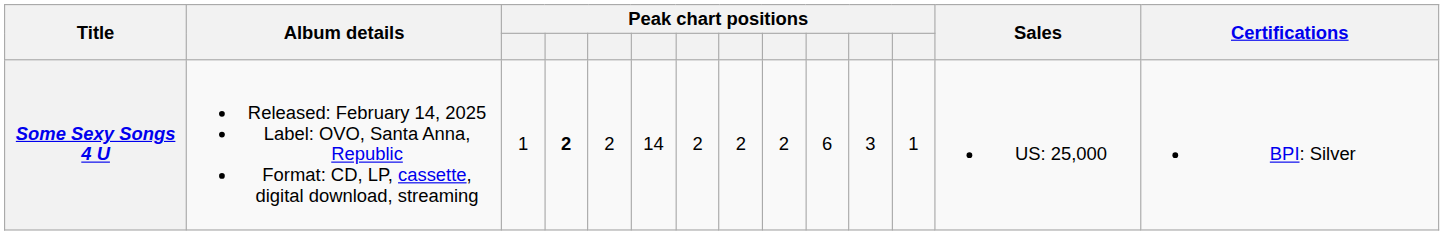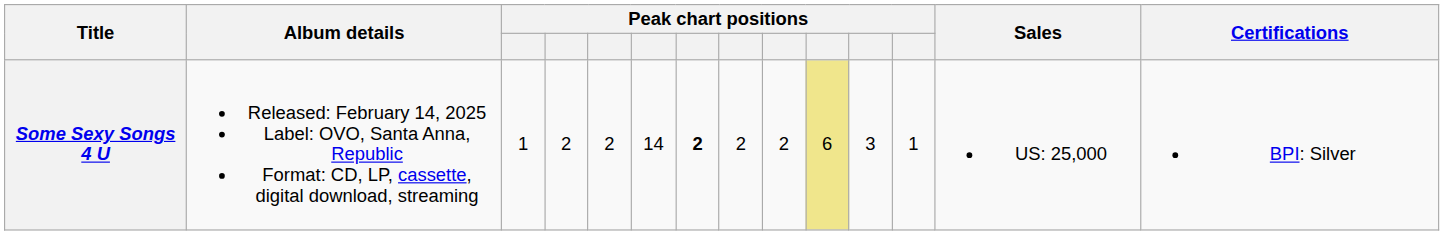Some Sexy Songs 4 U | column 4: bold -> normal
Some Sexy Songs 4 U | column 7: normal -> bold
Some Sexy Songs 4 U | column 10: no background -> khaki background
